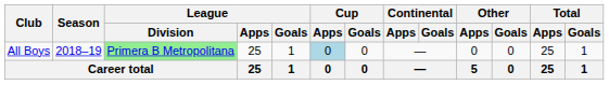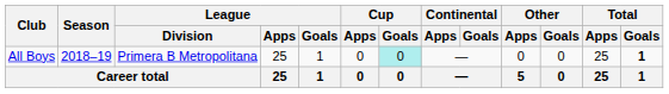row 3 | League / Division: lightgreen background -> no background
row 3 | Cup / Apps: lightblue background -> no background
row 3 | Cup / Goals: no background -> paleturquoise background
row 3 | Total / Goals: normal -> bold
